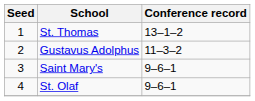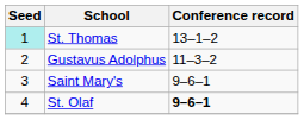St. Thomas | Seed: no background -> paleturquoise background
St. Olaf | Conference record: normal -> bold
